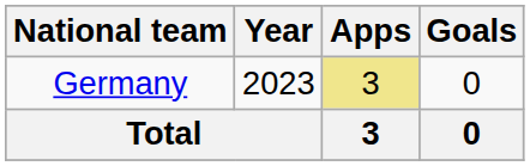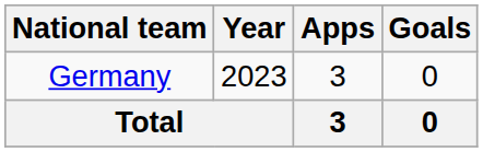Germany | Apps: khaki background -> no background
